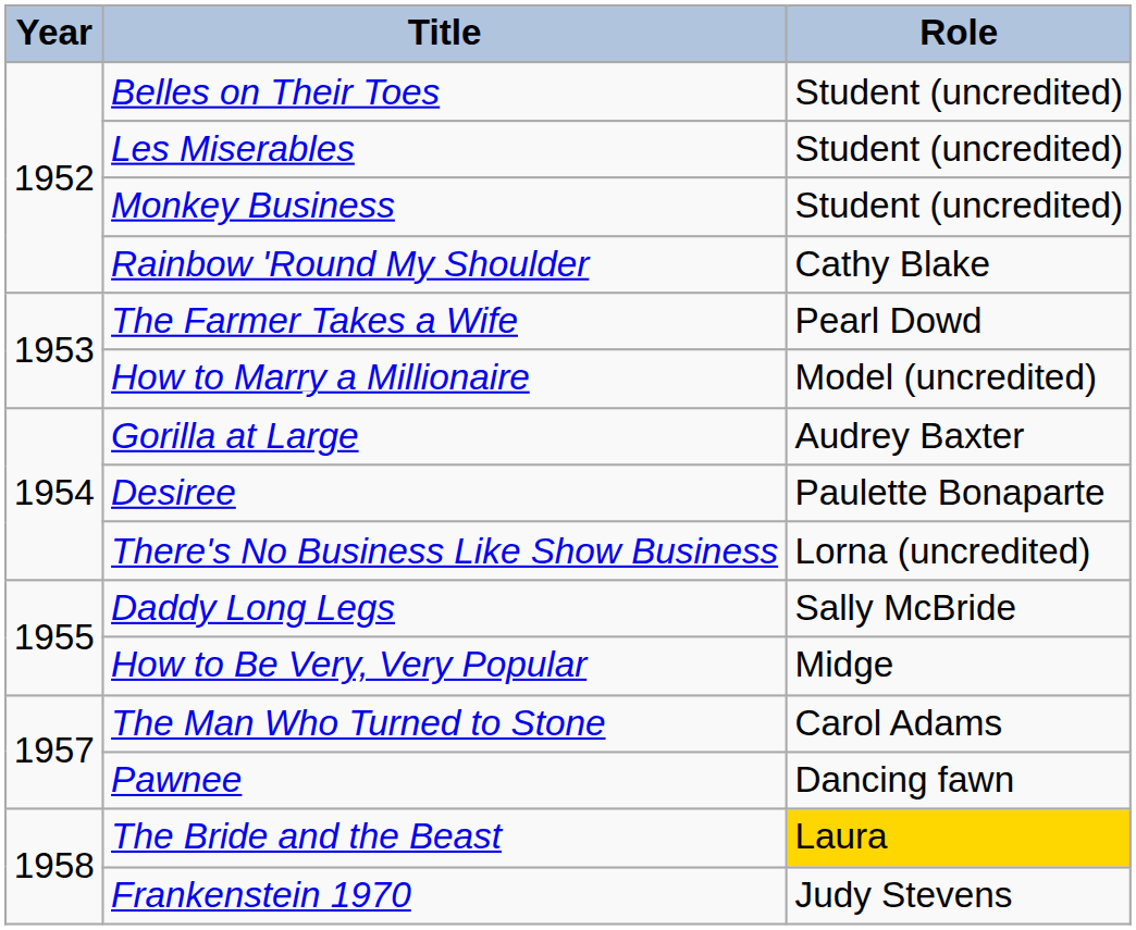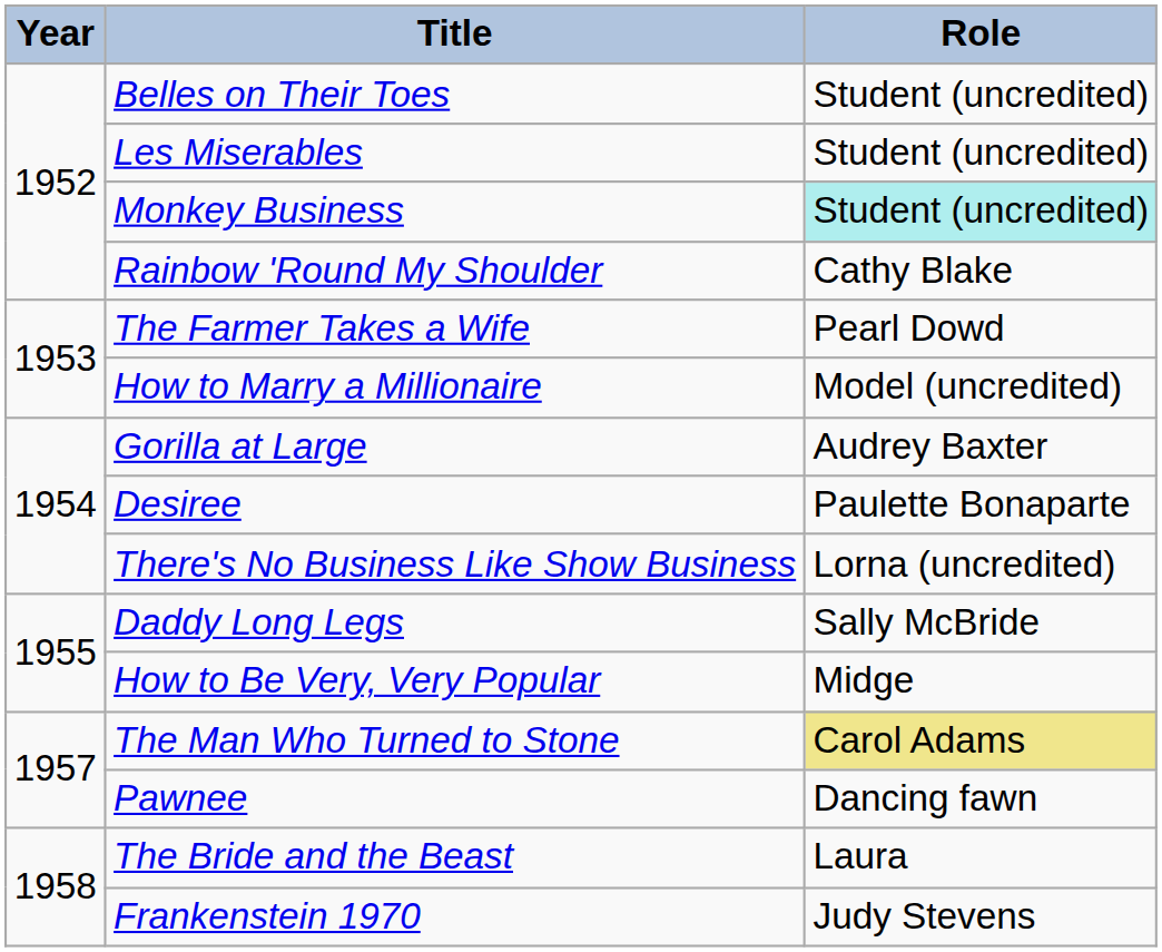Monkey Business | Role: no background -> paleturquoise background
The Man Who Turned to Stone | Role: no background -> khaki background
The Bride and the Beast | Role: gold background -> no background
